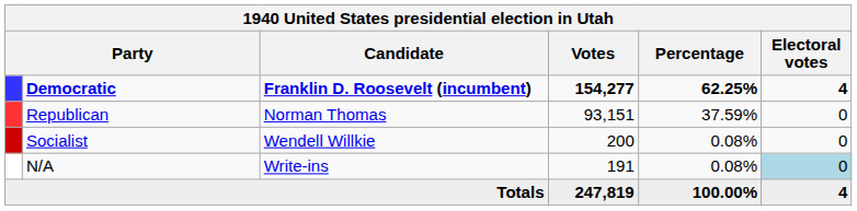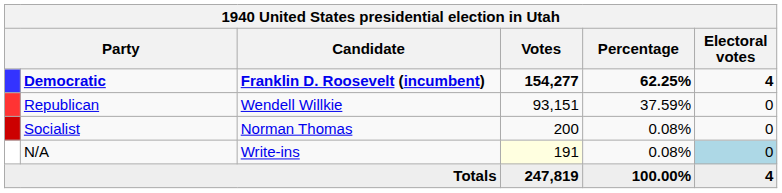Republican | Candidate: Norman Thomas -> Wendell Willkie
Socialist | Candidate: Wendell Willkie -> Norman Thomas
N/A | Votes: no background -> lightyellow background
